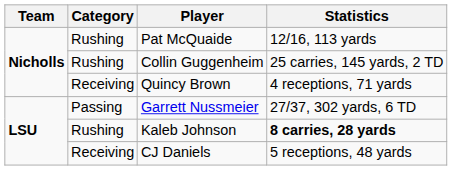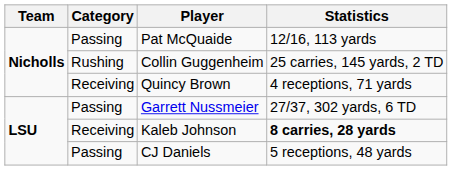Pat McQuaide | Category: Rushing -> Passing
Kaleb Johnson | Category: Rushing -> Receiving
CJ Daniels | Category: Receiving -> Passing
